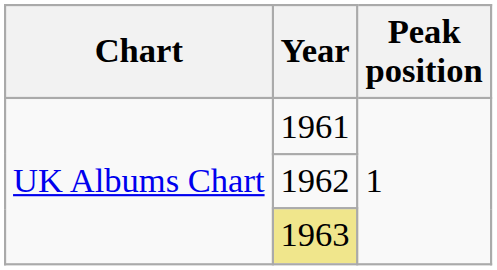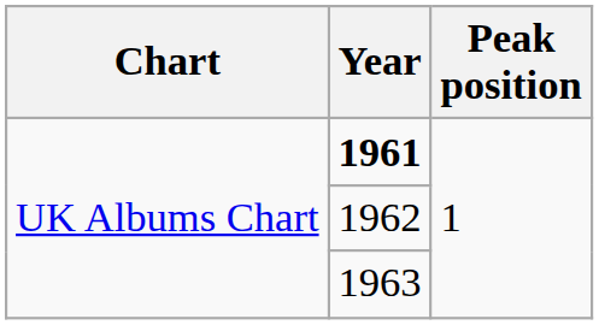1961 | Year: normal -> bold
1963 | Year: khaki background -> no background
